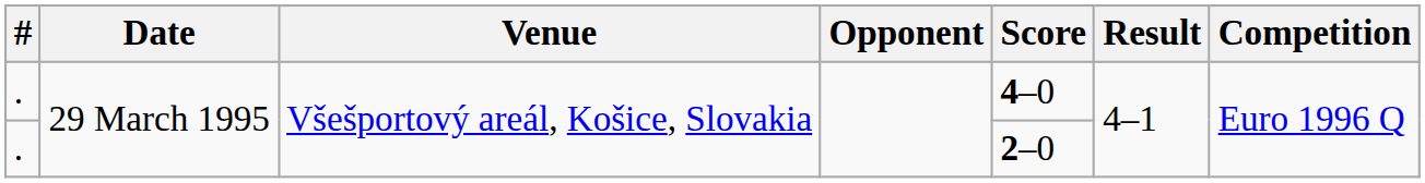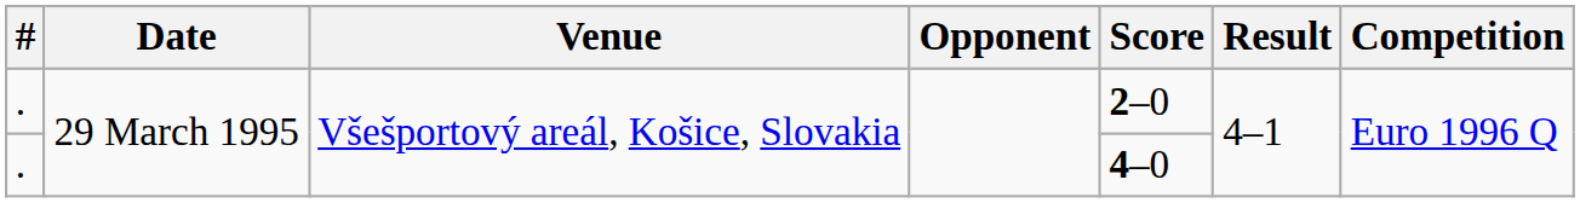row 2 | Score: 4–0 -> 2–0
row 3 | Score: 2–0 -> 4–0
